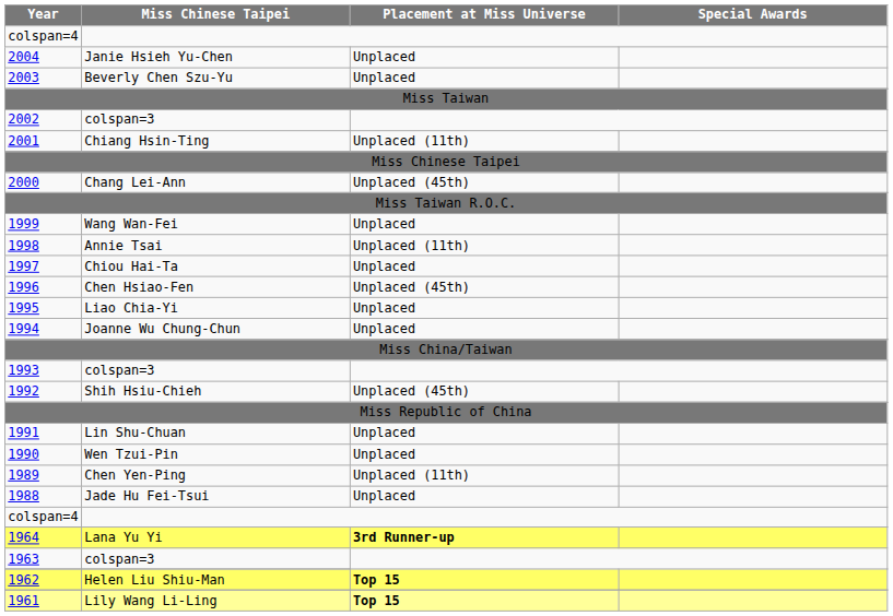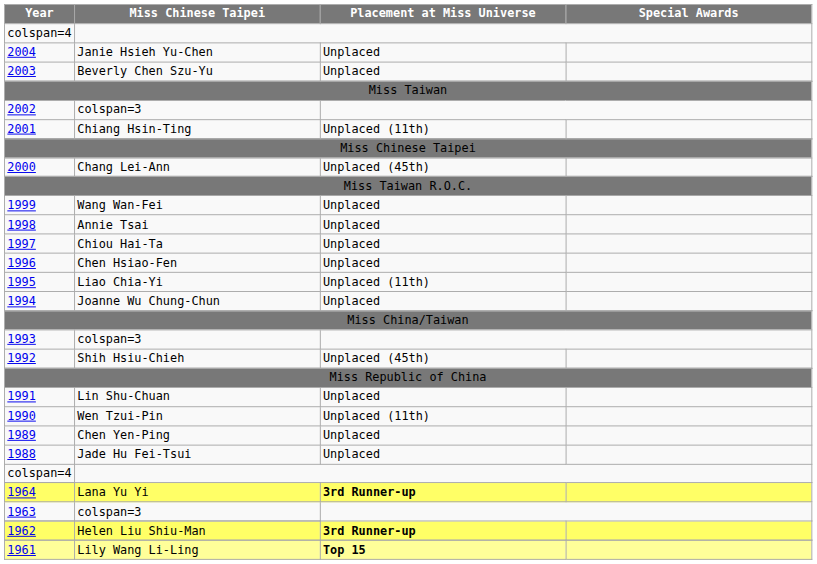1998 | Placement at Miss Universe: Unplaced (11th) -> Unplaced
1996 | Placement at Miss Universe: Unplaced (45th) -> Unplaced
1995 | Placement at Miss Universe: Unplaced -> Unplaced (11th)
1990 | Placement at Miss Universe: Unplaced -> Unplaced (11th)
1989 | Placement at Miss Universe: Unplaced (11th) -> Unplaced
1962 | Placement at Miss Universe: Top 15 -> 3rd Runner-up
